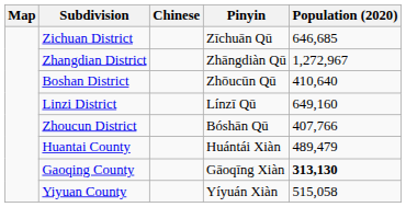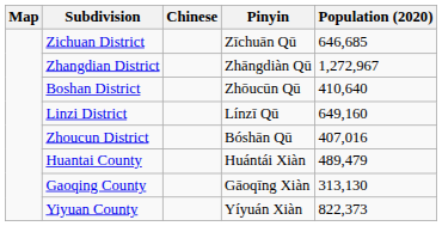Zhoucun District | Population (2020): 407,766 -> 407,016
Gaoqing County | Population (2020): bold -> normal
Yiyuan County | Population (2020): 515,058 -> 822,373
